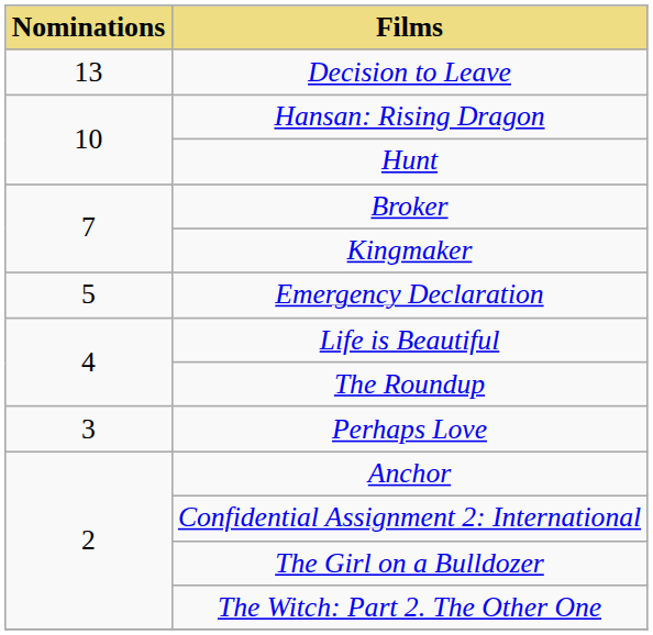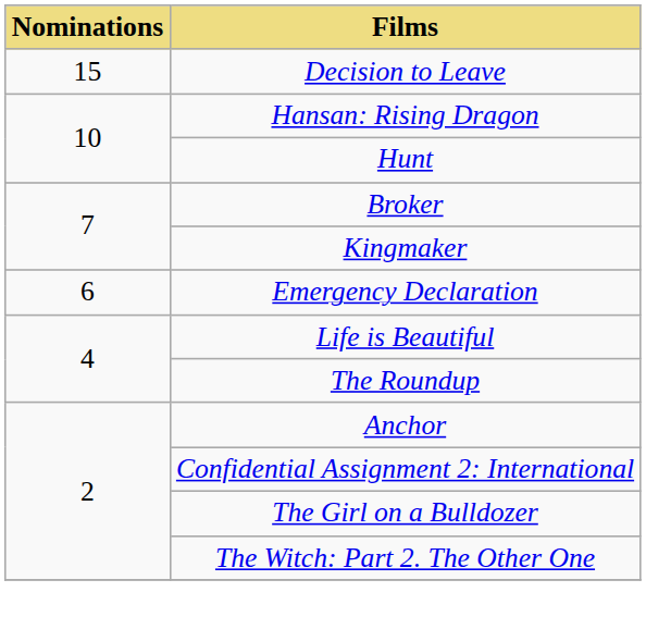Decision to Leave | Nominations: 13 -> 15
Emergency Declaration | Nominations: 5 -> 6
- row: 3 | Perhaps Love
